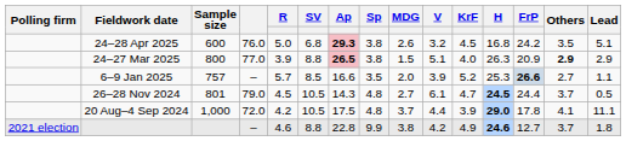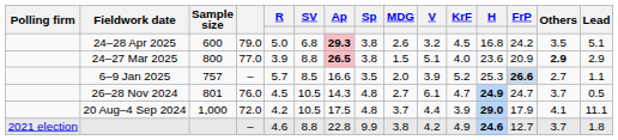24–28 Apr 2025 | column 4: 76.0 -> 79.0
24–27 Mar 2025 | H: 26.3 -> 23.6
26–28 Nov 2024 | column 4: 79.0 -> 76.0
26–28 Nov 2024 | H: 24.5 -> 24.9
26–28 Nov 2024 | FrP: 24.4 -> 24.7
20 Aug–4 Sep 2024 | FrP: 17.8 -> 17.9
